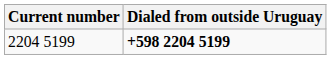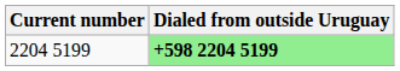2204 5199 | Dialed from outside Uruguay: no background -> lightgreen background
